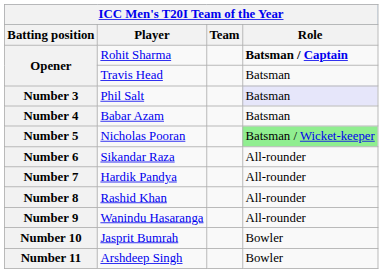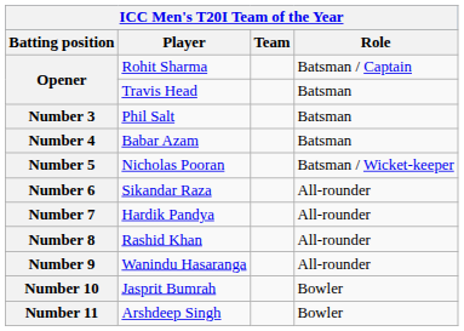Opener / Rohit Sharma | Role: bold -> normal
Number 3 | Role: lavender background -> no background
Number 5 | Role: lightgreen background -> no background
